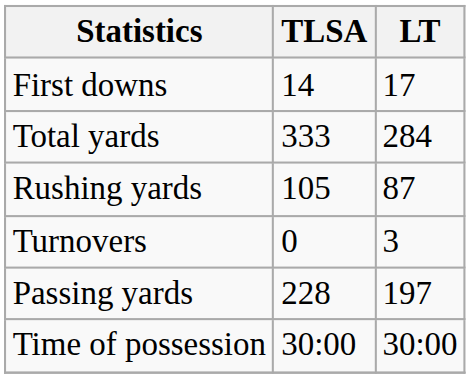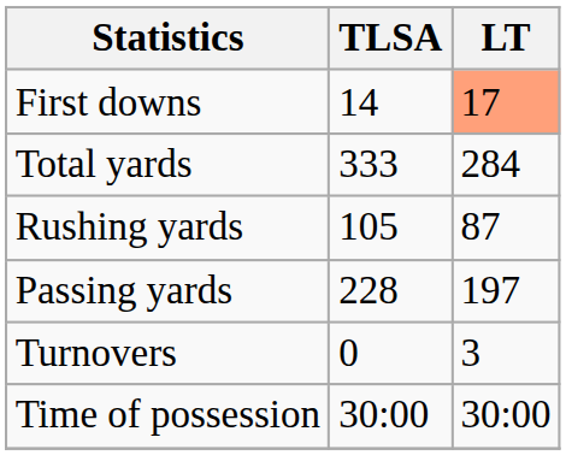First downs | LT: no background -> lightsalmon background
rows swapped: Passing yards <-> Turnovers
